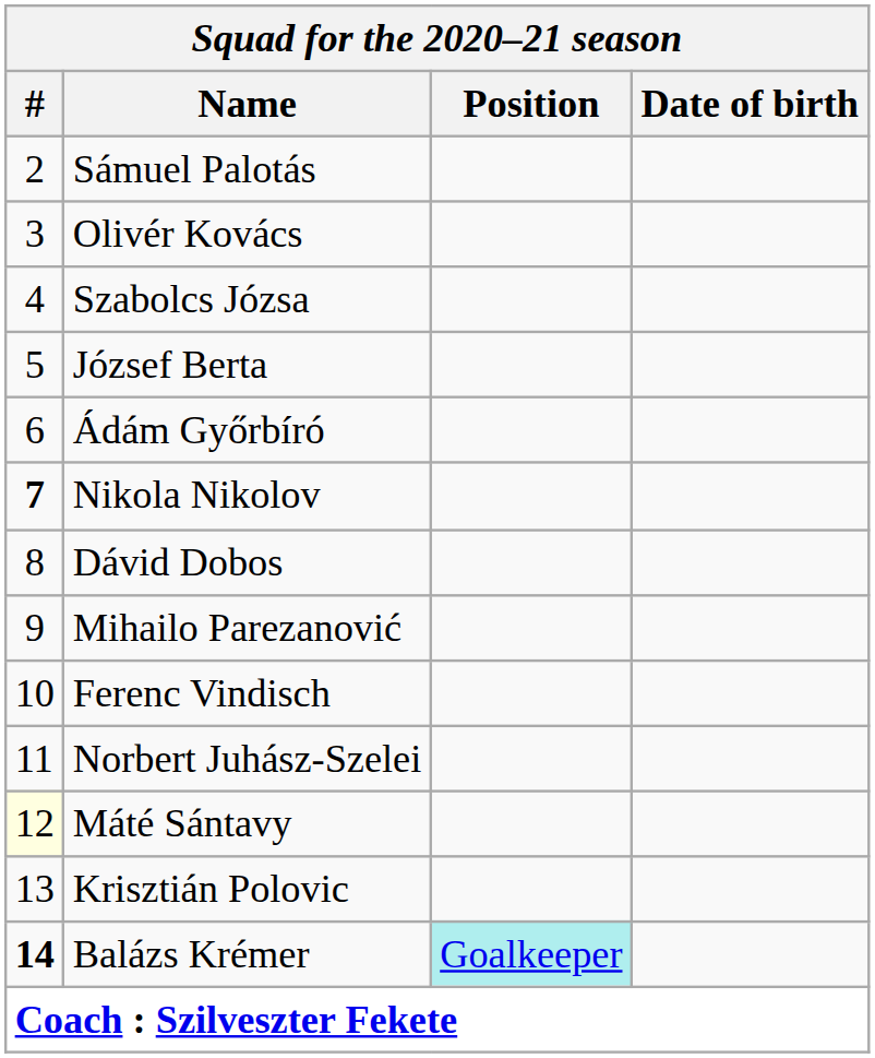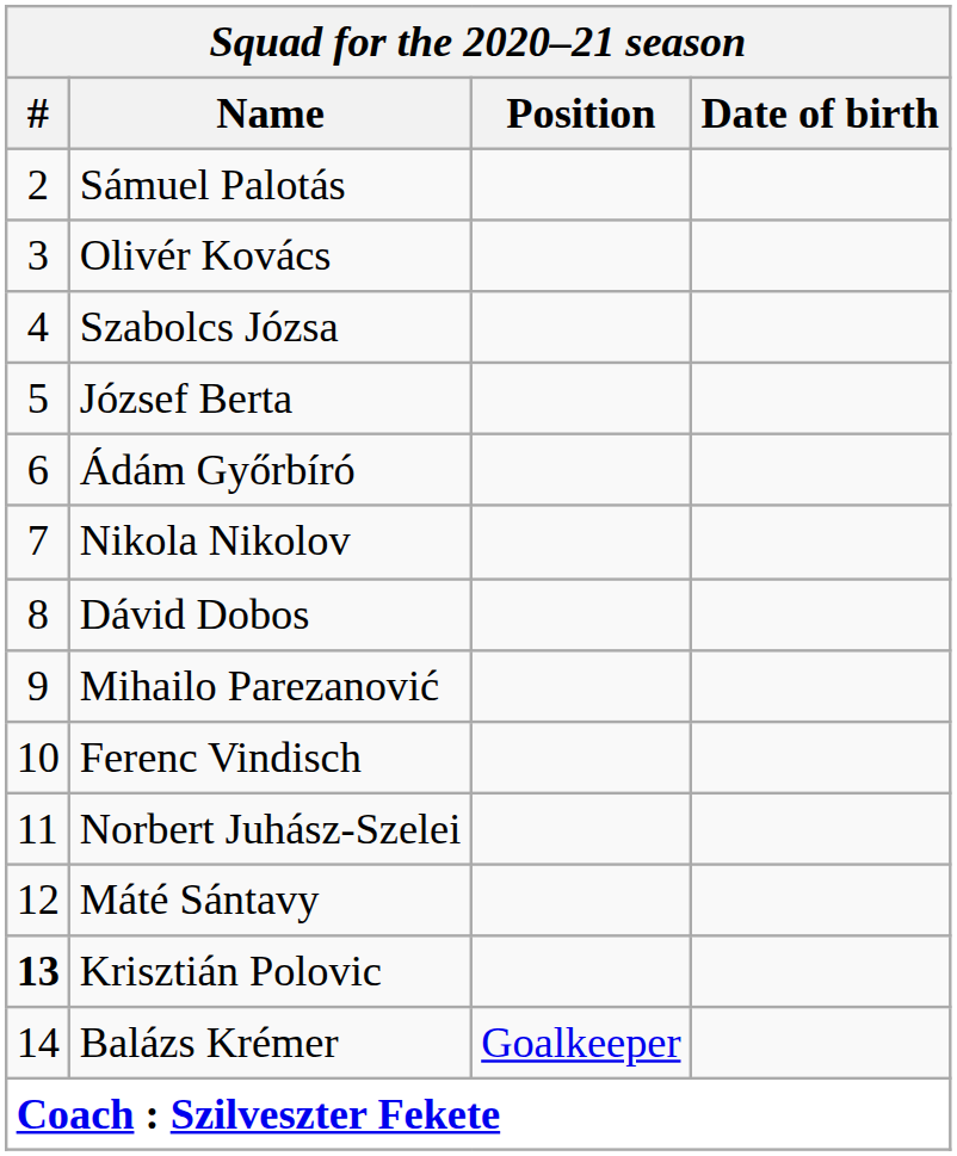Nikola Nikolov | #: bold -> normal
Máté Sántavy | #: lightyellow background -> no background
Krisztián Polovic | #: normal -> bold
Balázs Krémer | #: bold -> normal
Balázs Krémer | Position: paleturquoise background -> no background
